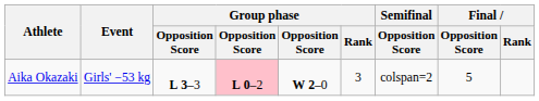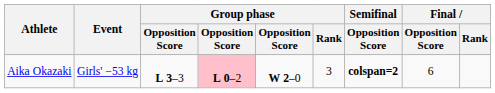Aika Okazaki | Semifinal / Opposition Score: normal -> bold
Aika Okazaki | Final / Opposition Score: 5 -> 6
